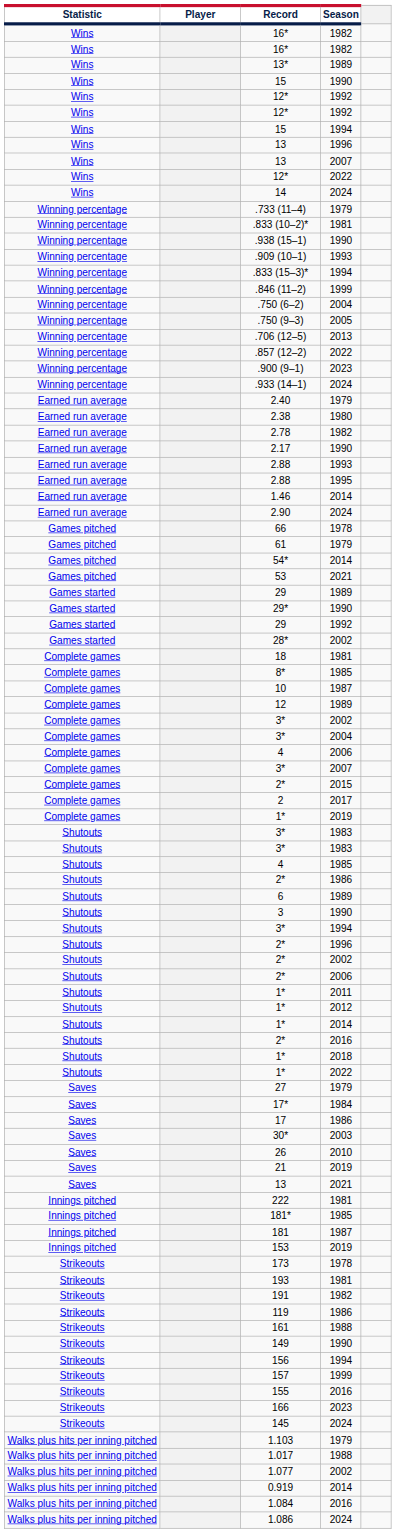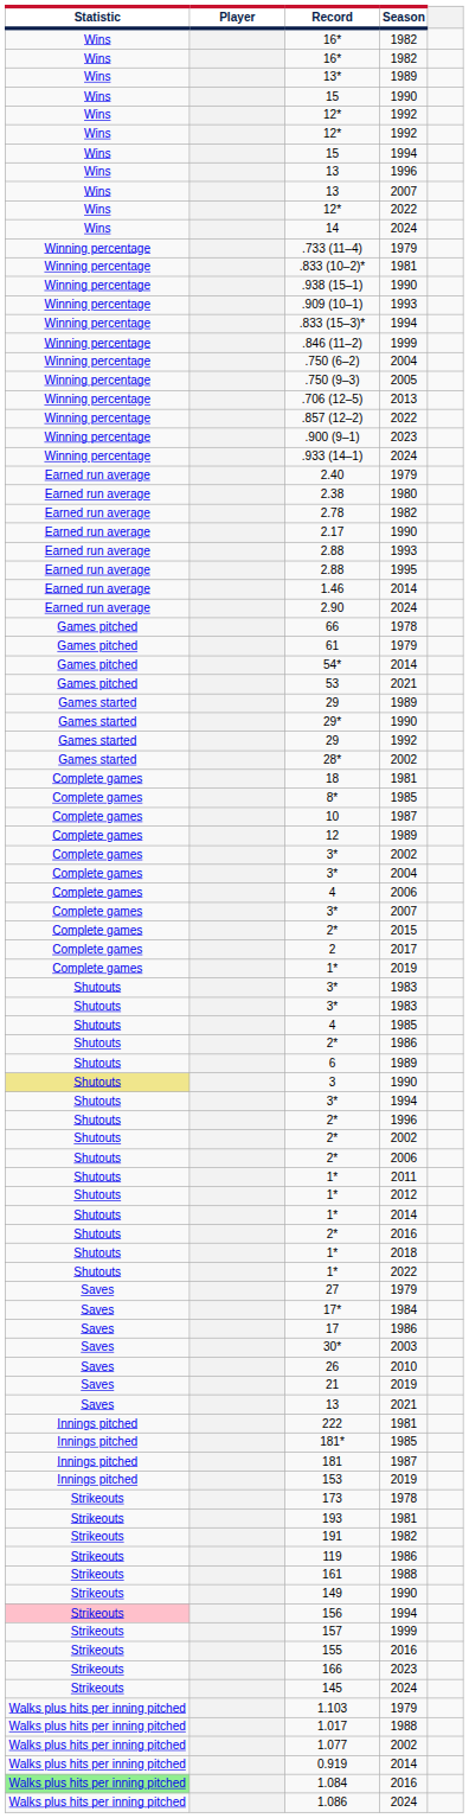3 | Statistic: no background -> khaki background
156 | Statistic: no background -> pink background
1.084 | Statistic: no background -> lightgreen background
